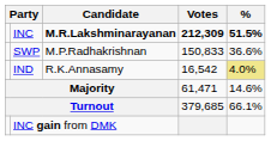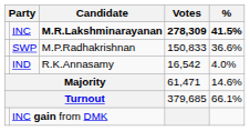INC | Votes: 212,309 -> 278,309
INC | %: 51.5% -> 41.5%
IND | %: khaki background -> no background
